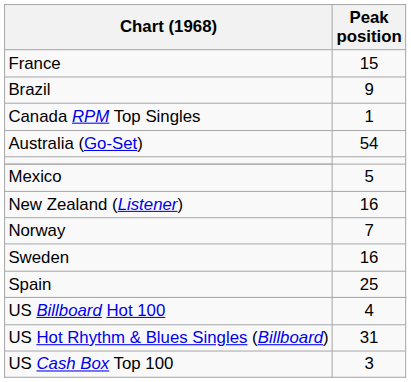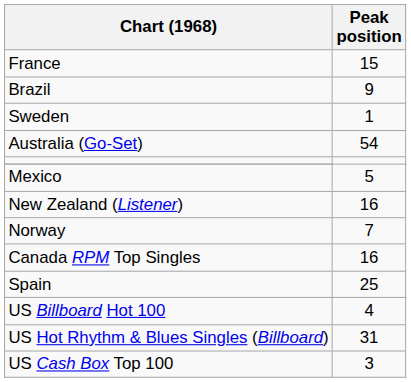row 4 | Chart (1968): Canada RPM Top Singles -> Sweden
row 10 | Chart (1968): Sweden -> Canada RPM Top Singles
